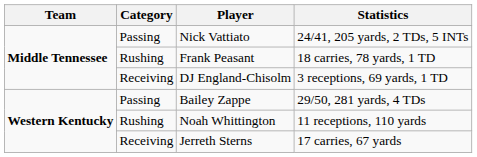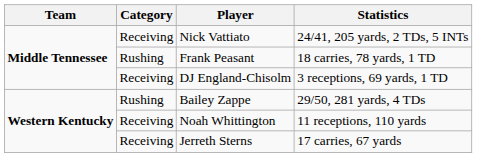Nick Vattiato | Category: Passing -> Receiving
Bailey Zappe | Category: Passing -> Rushing
Noah Whittington | Category: Rushing -> Receiving
